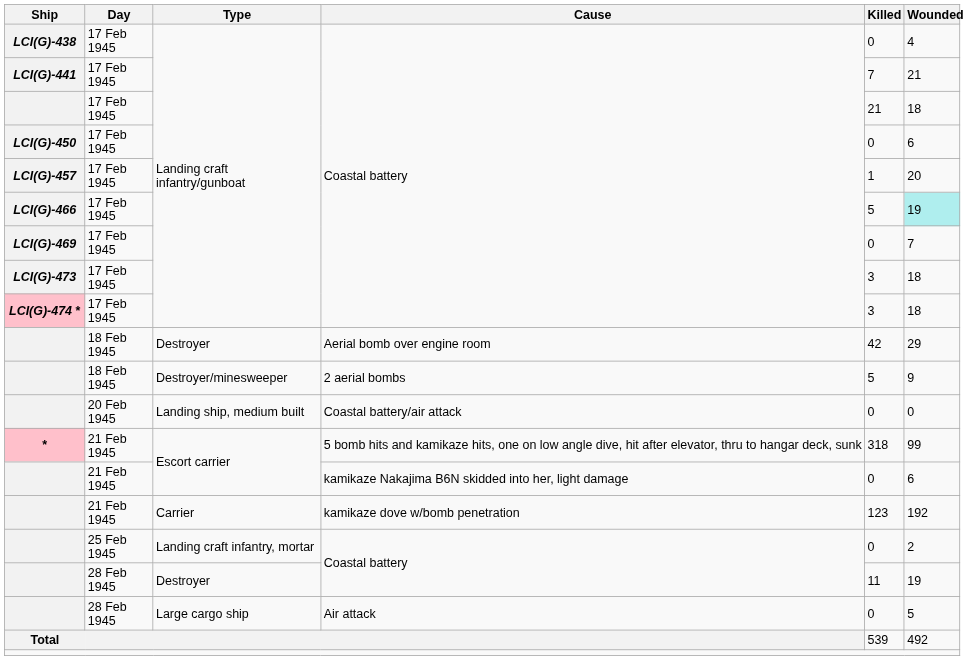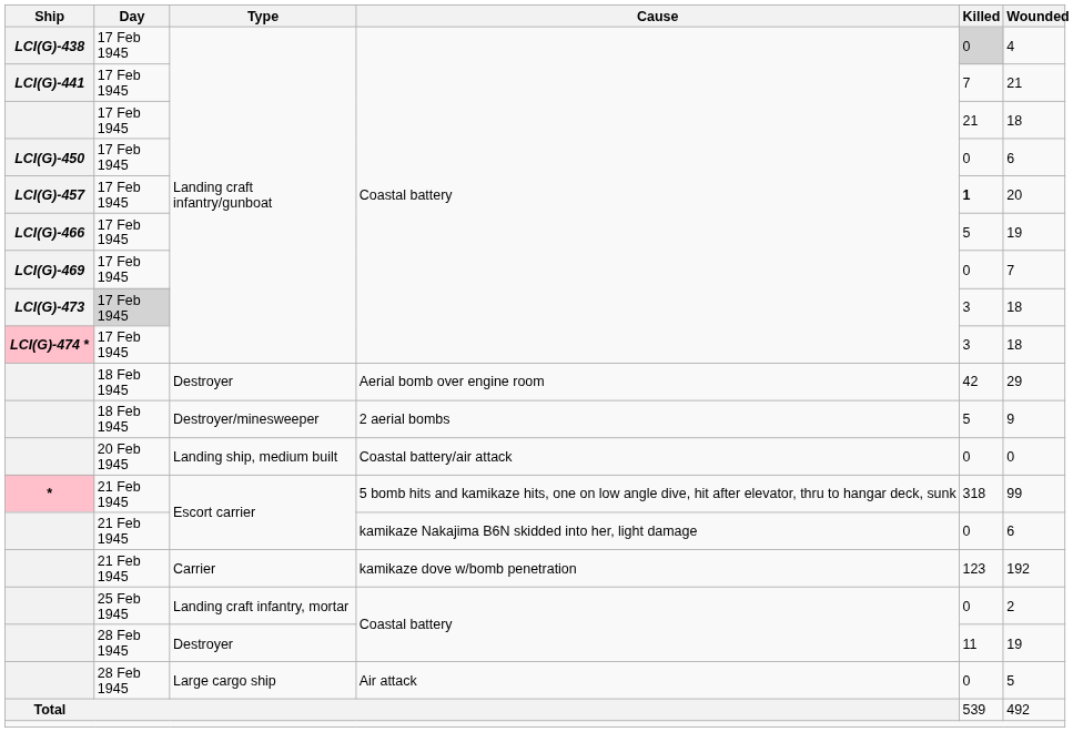LCI(G)-438 | Killed: no background -> lightgrey background
LCI(G)-457 | Killed: normal -> bold
LCI(G)-466 | Wounded: paleturquoise background -> no background
LCI(G)-473 | Day: no background -> lightgrey background
